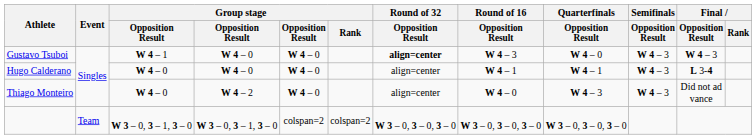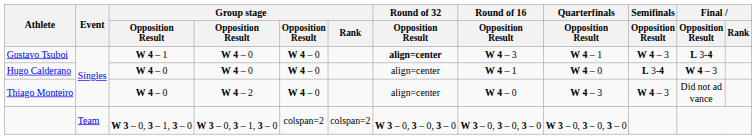Gustavo Tsuboi | Quarterfinals / Opposition Result: W 4 – 0 -> W 4 – 1
Gustavo Tsuboi | Final / Opposition Result: W 4 – 3 -> L 3-4
Hugo Calderano | Quarterfinals / Opposition Result: W 4 – 1 -> W 4 – 0
Hugo Calderano | Semifinals / Opposition Result: W 4 – 3 -> L 3-4
Hugo Calderano | Final / Opposition Result: L 3-4 -> W 4 – 3
